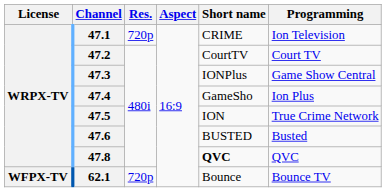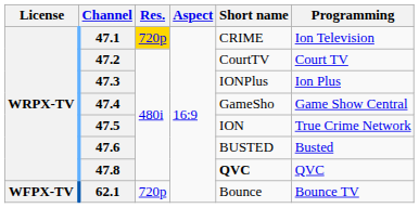47.1 | Res.: no background -> gold background
47.3 | Programming: Game Show Central -> Ion Plus
47.4 | Programming: Ion Plus -> Game Show Central
